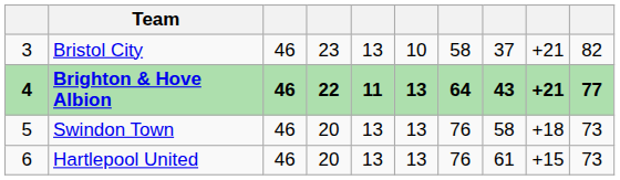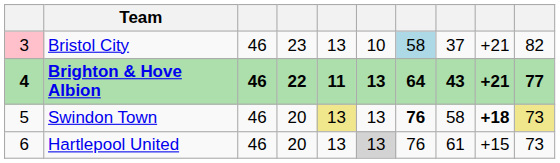Bristol City | column 1: no background -> pink background
Bristol City | column 7: no background -> lightblue background
Swindon Town | column 5: no background -> khaki background
Swindon Town | column 7: normal -> bold
Swindon Town | column 9: normal -> bold
Swindon Town | column 10: no background -> khaki background
Hartlepool United | column 6: no background -> lightgrey background
